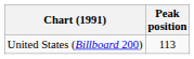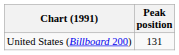United States (Billboard 200) | Peak position: 113 -> 131
